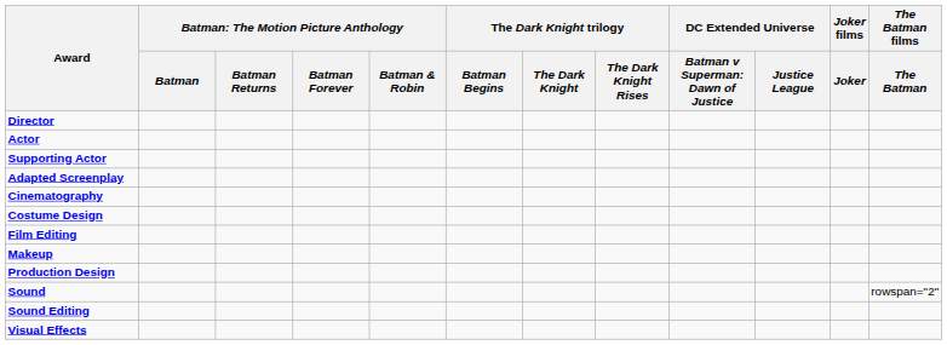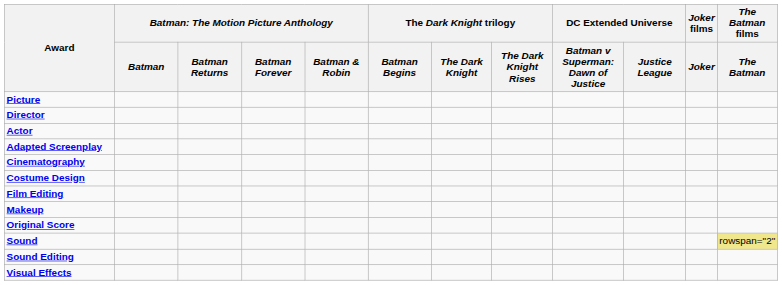+ row: Picture
- row: Supporting Actor
+ row: Original Score
- row: Production Design
Sound | The Batman films / The Batman: no background -> khaki background
